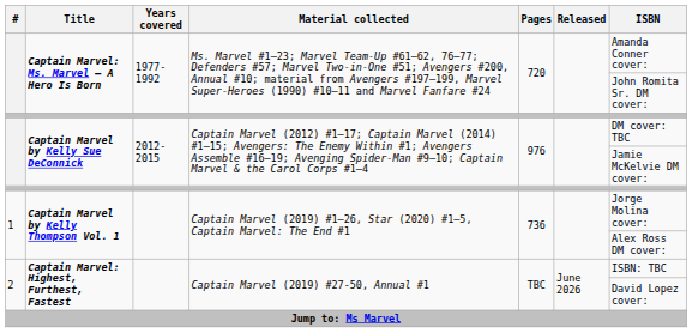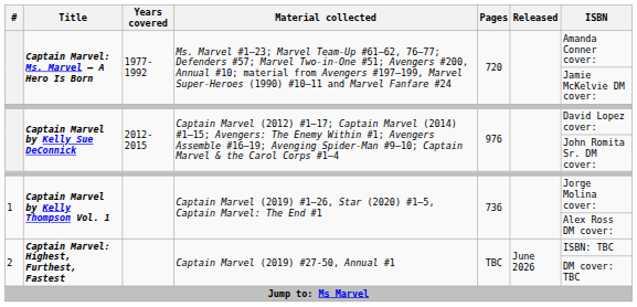row 3 | ISBN: John Romita Sr. DM cover: -> Jamie McKelvie DM cover:
row 5 | ISBN: DM cover: TBC -> David Lopez cover:
row 6 | ISBN: Jamie McKelvie DM cover: -> John Romita Sr. DM cover:
row 11 | ISBN: David Lopez cover: -> DM cover: TBC
